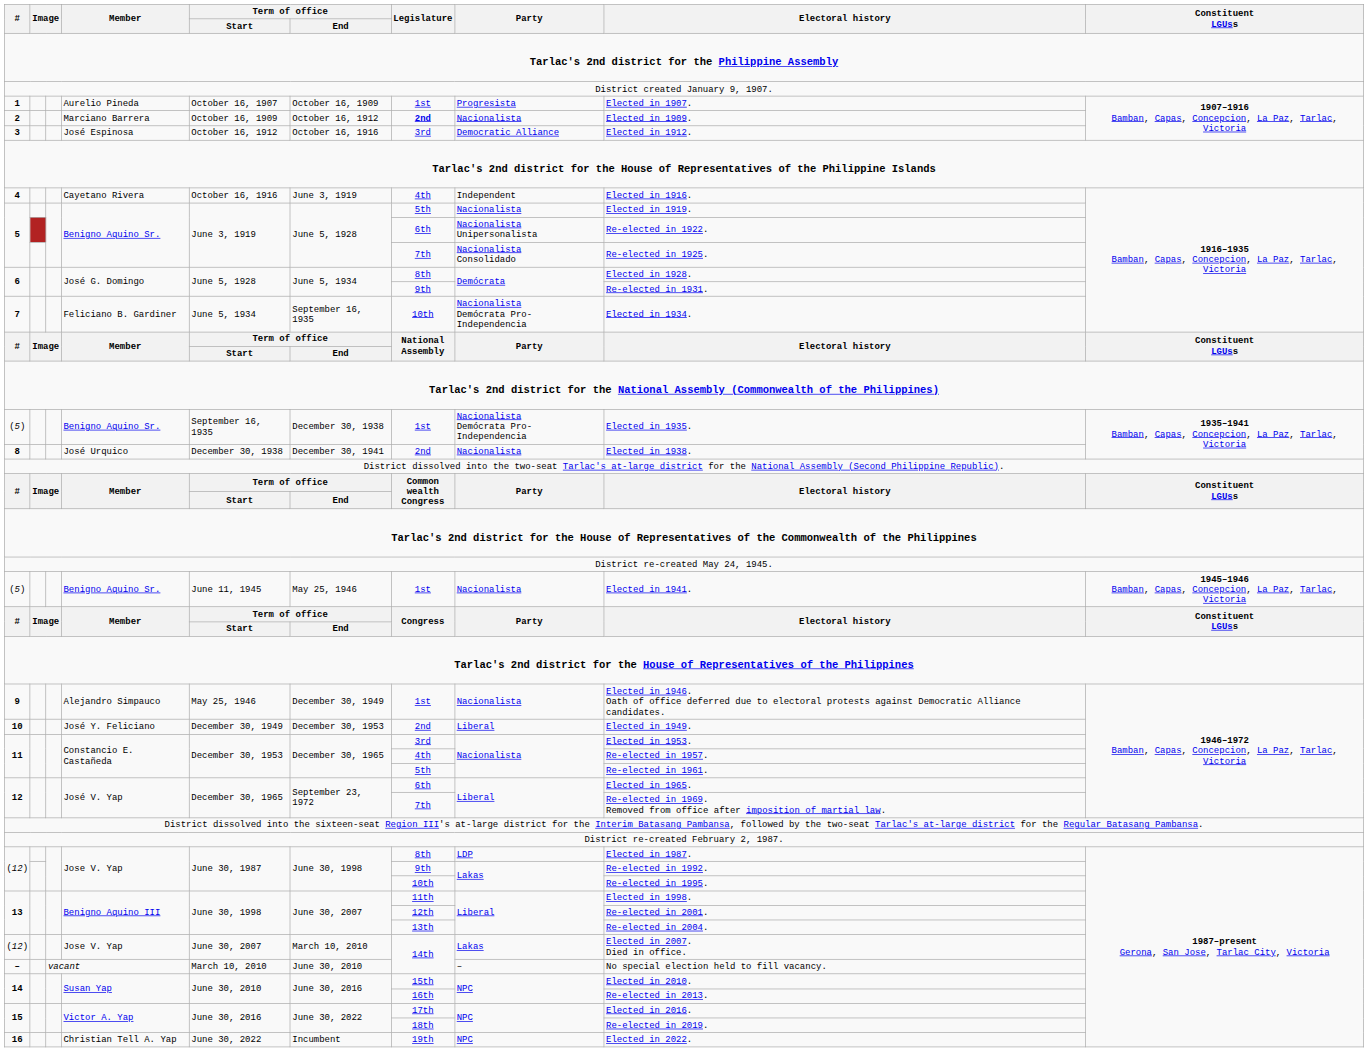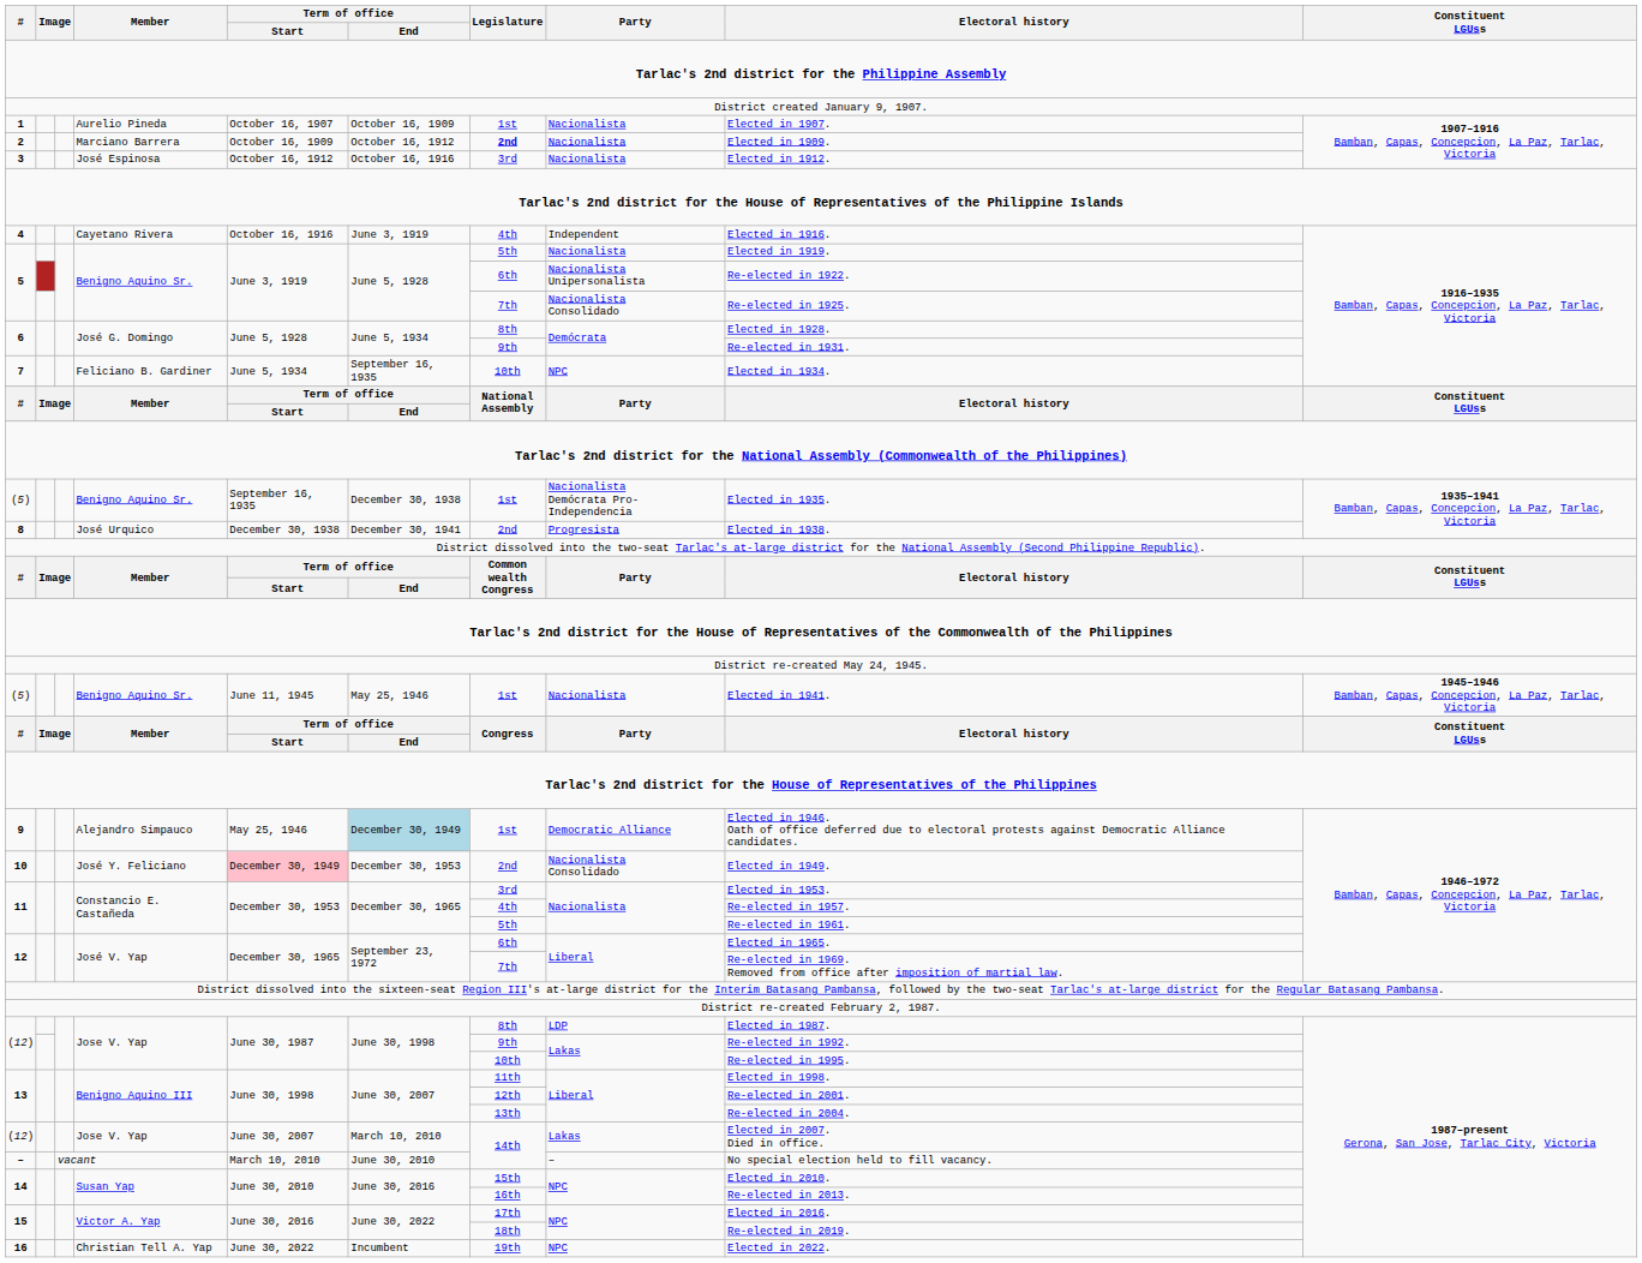1 | Party: Progresista -> Nacionalista
3 | Party: Democratic Alliance -> Nacionalista
7 | Party: Nacionalista Demócrata Pro-Independencia -> NPC
8 | Party: Nacionalista -> Progresista
9 | Term of office / End: no background -> lightblue background
9 | Party: Nacionalista -> Democratic Alliance
10 | Term of office / Start: no background -> pink background
10 | Party: Liberal -> Nacionalista Consolidado
